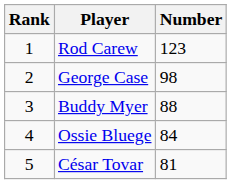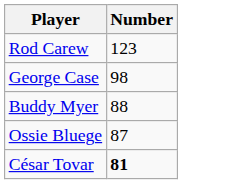- column: Rank | 1 | 2 | 3 | 4 | 5
Ossie Bluege | Number: 84 -> 87
César Tovar | Number: normal -> bold
